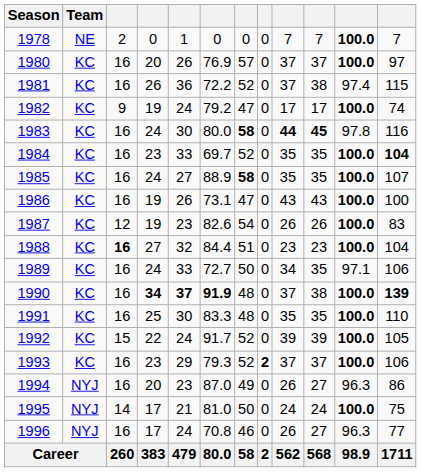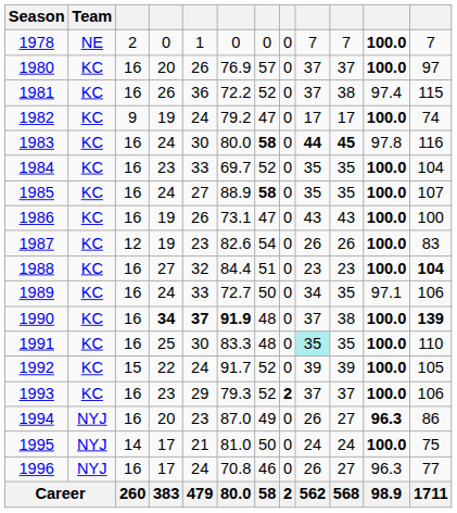1984 | column 12: bold -> normal
1988 | column 3: bold -> normal
1988 | column 12: normal -> bold
1991 | column 9: no background -> paleturquoise background
1994 | column 11: normal -> bold
